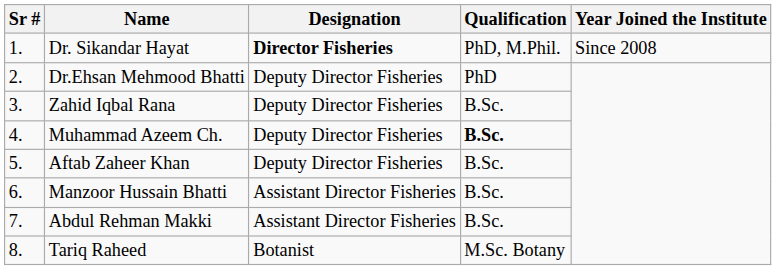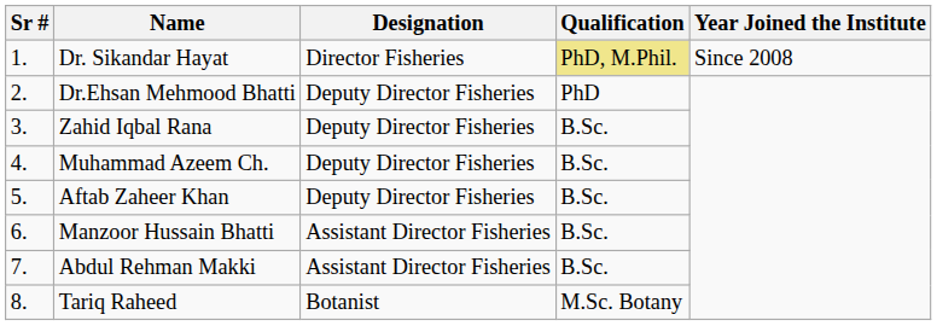Dr. Sikandar Hayat | Designation: bold -> normal
Dr. Sikandar Hayat | Qualification: no background -> khaki background
Muhammad Azeem Ch. | Qualification: bold -> normal
